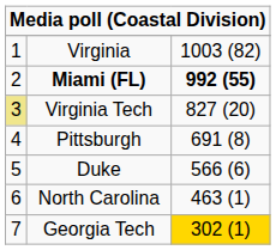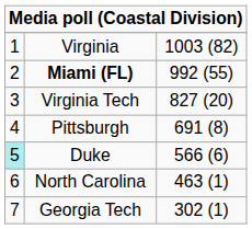Miami (FL) | column 3: bold -> normal
Virginia Tech | column 1: khaki background -> no background
Duke | column 1: no background -> paleturquoise background
Georgia Tech | column 3: gold background -> no background
